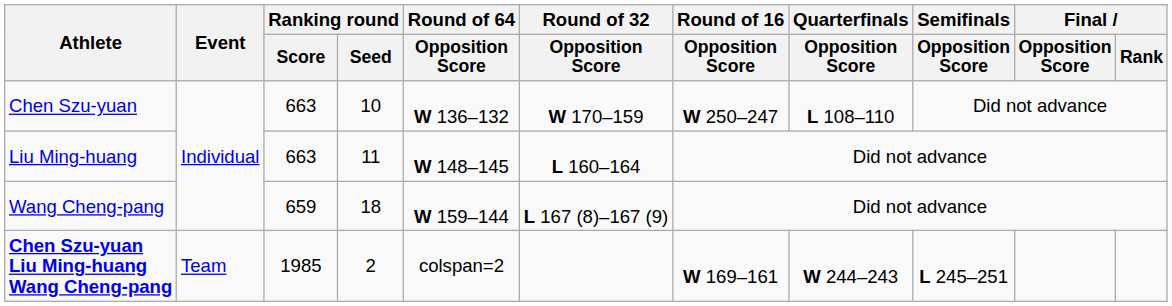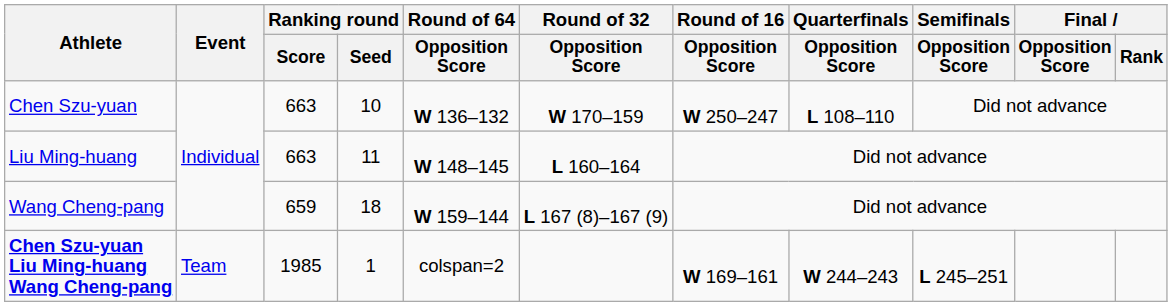Chen Szu-yuan Liu Ming-huang Wang Cheng-pang | Ranking round / Seed: 2 -> 1
